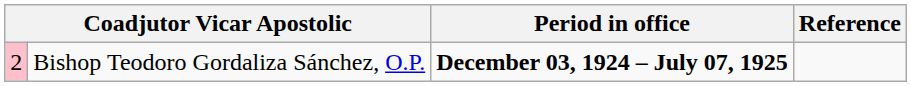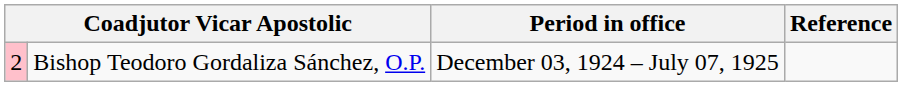Bishop Teodoro Gordaliza Sánchez, O.P. | Period in office: bold -> normal
